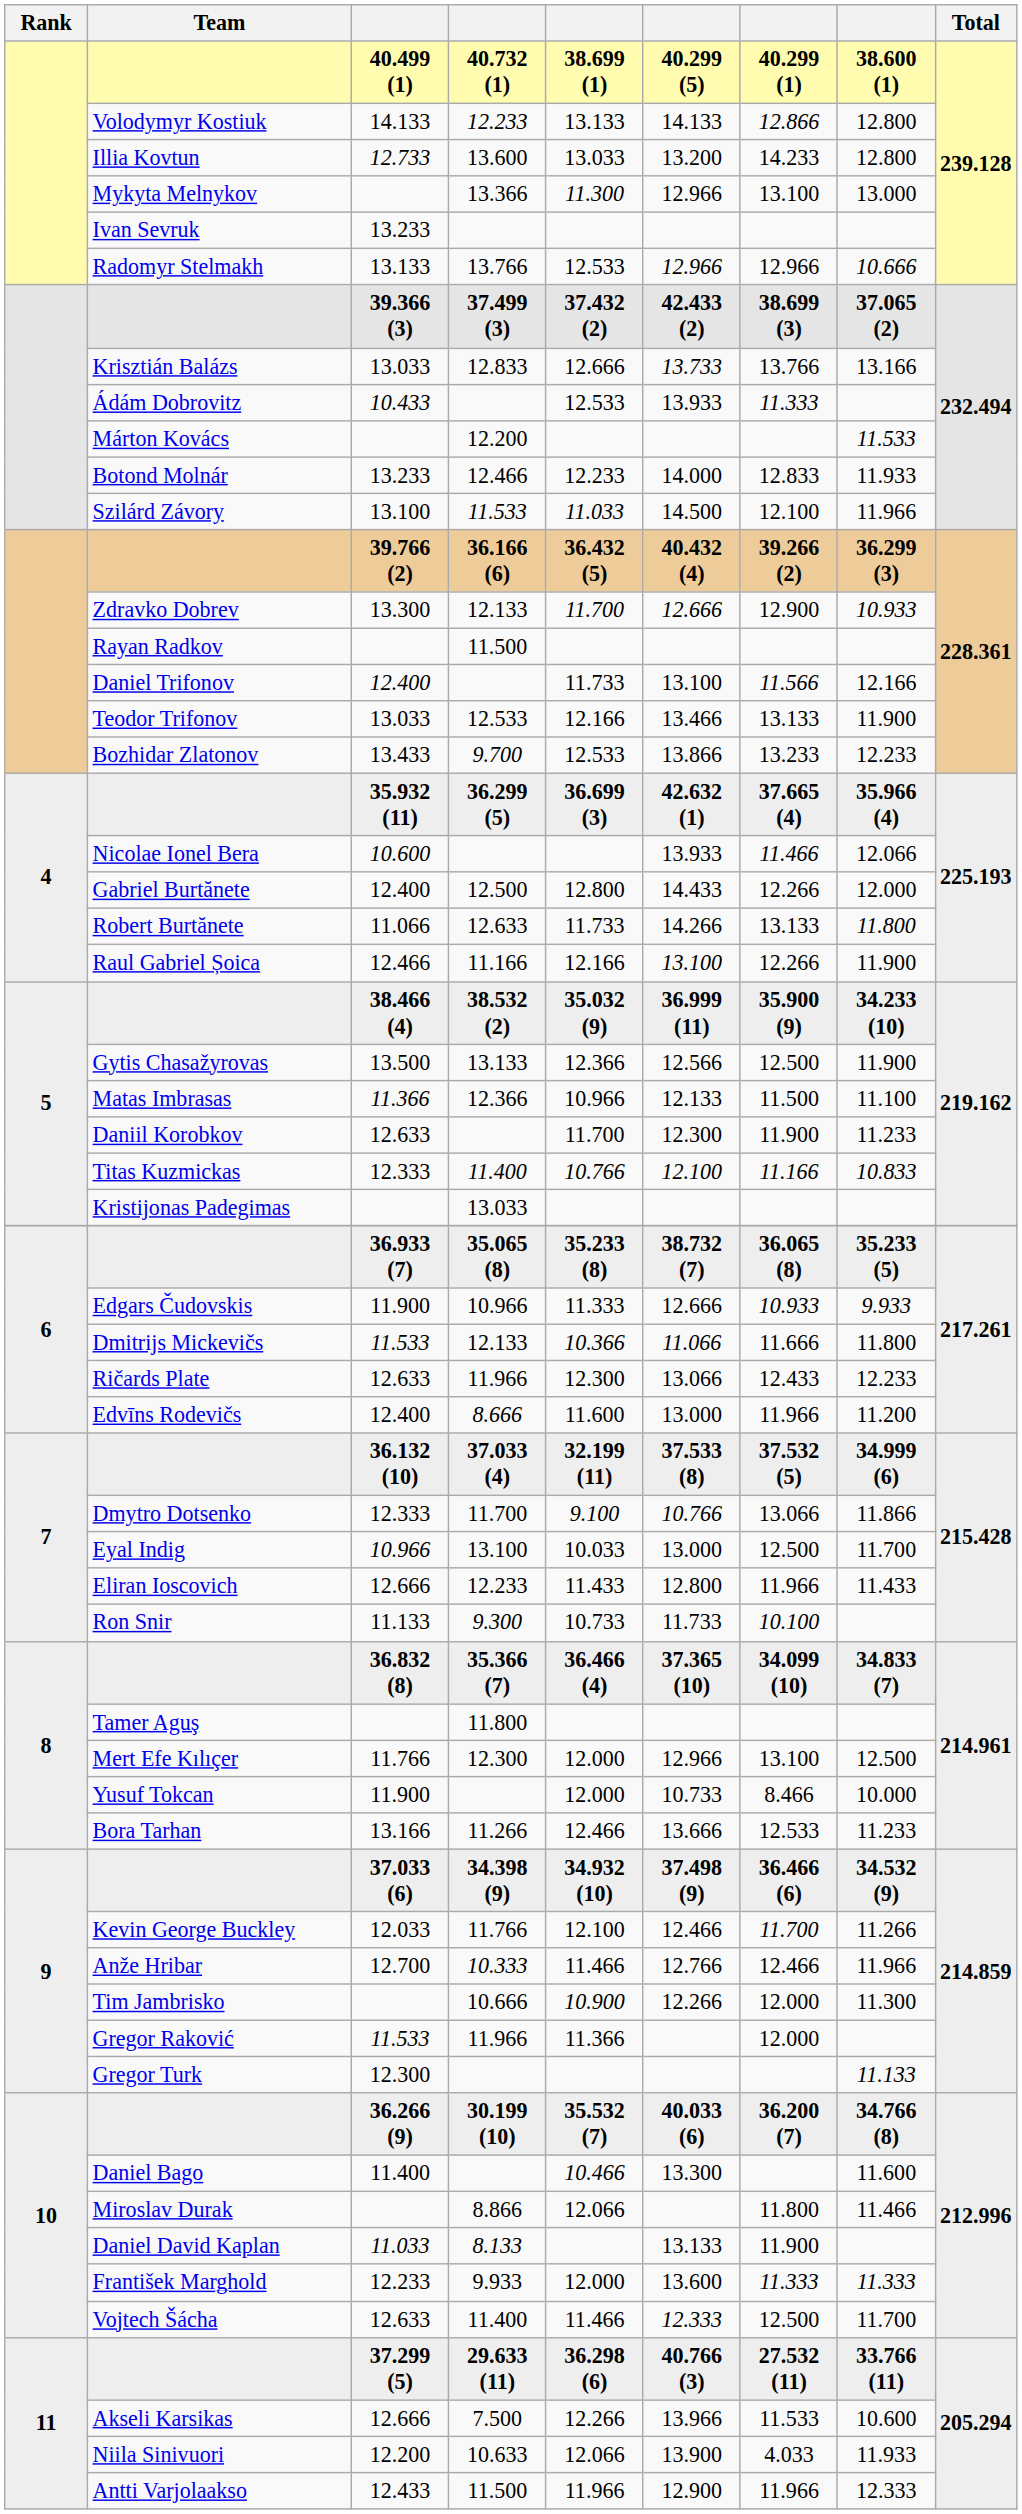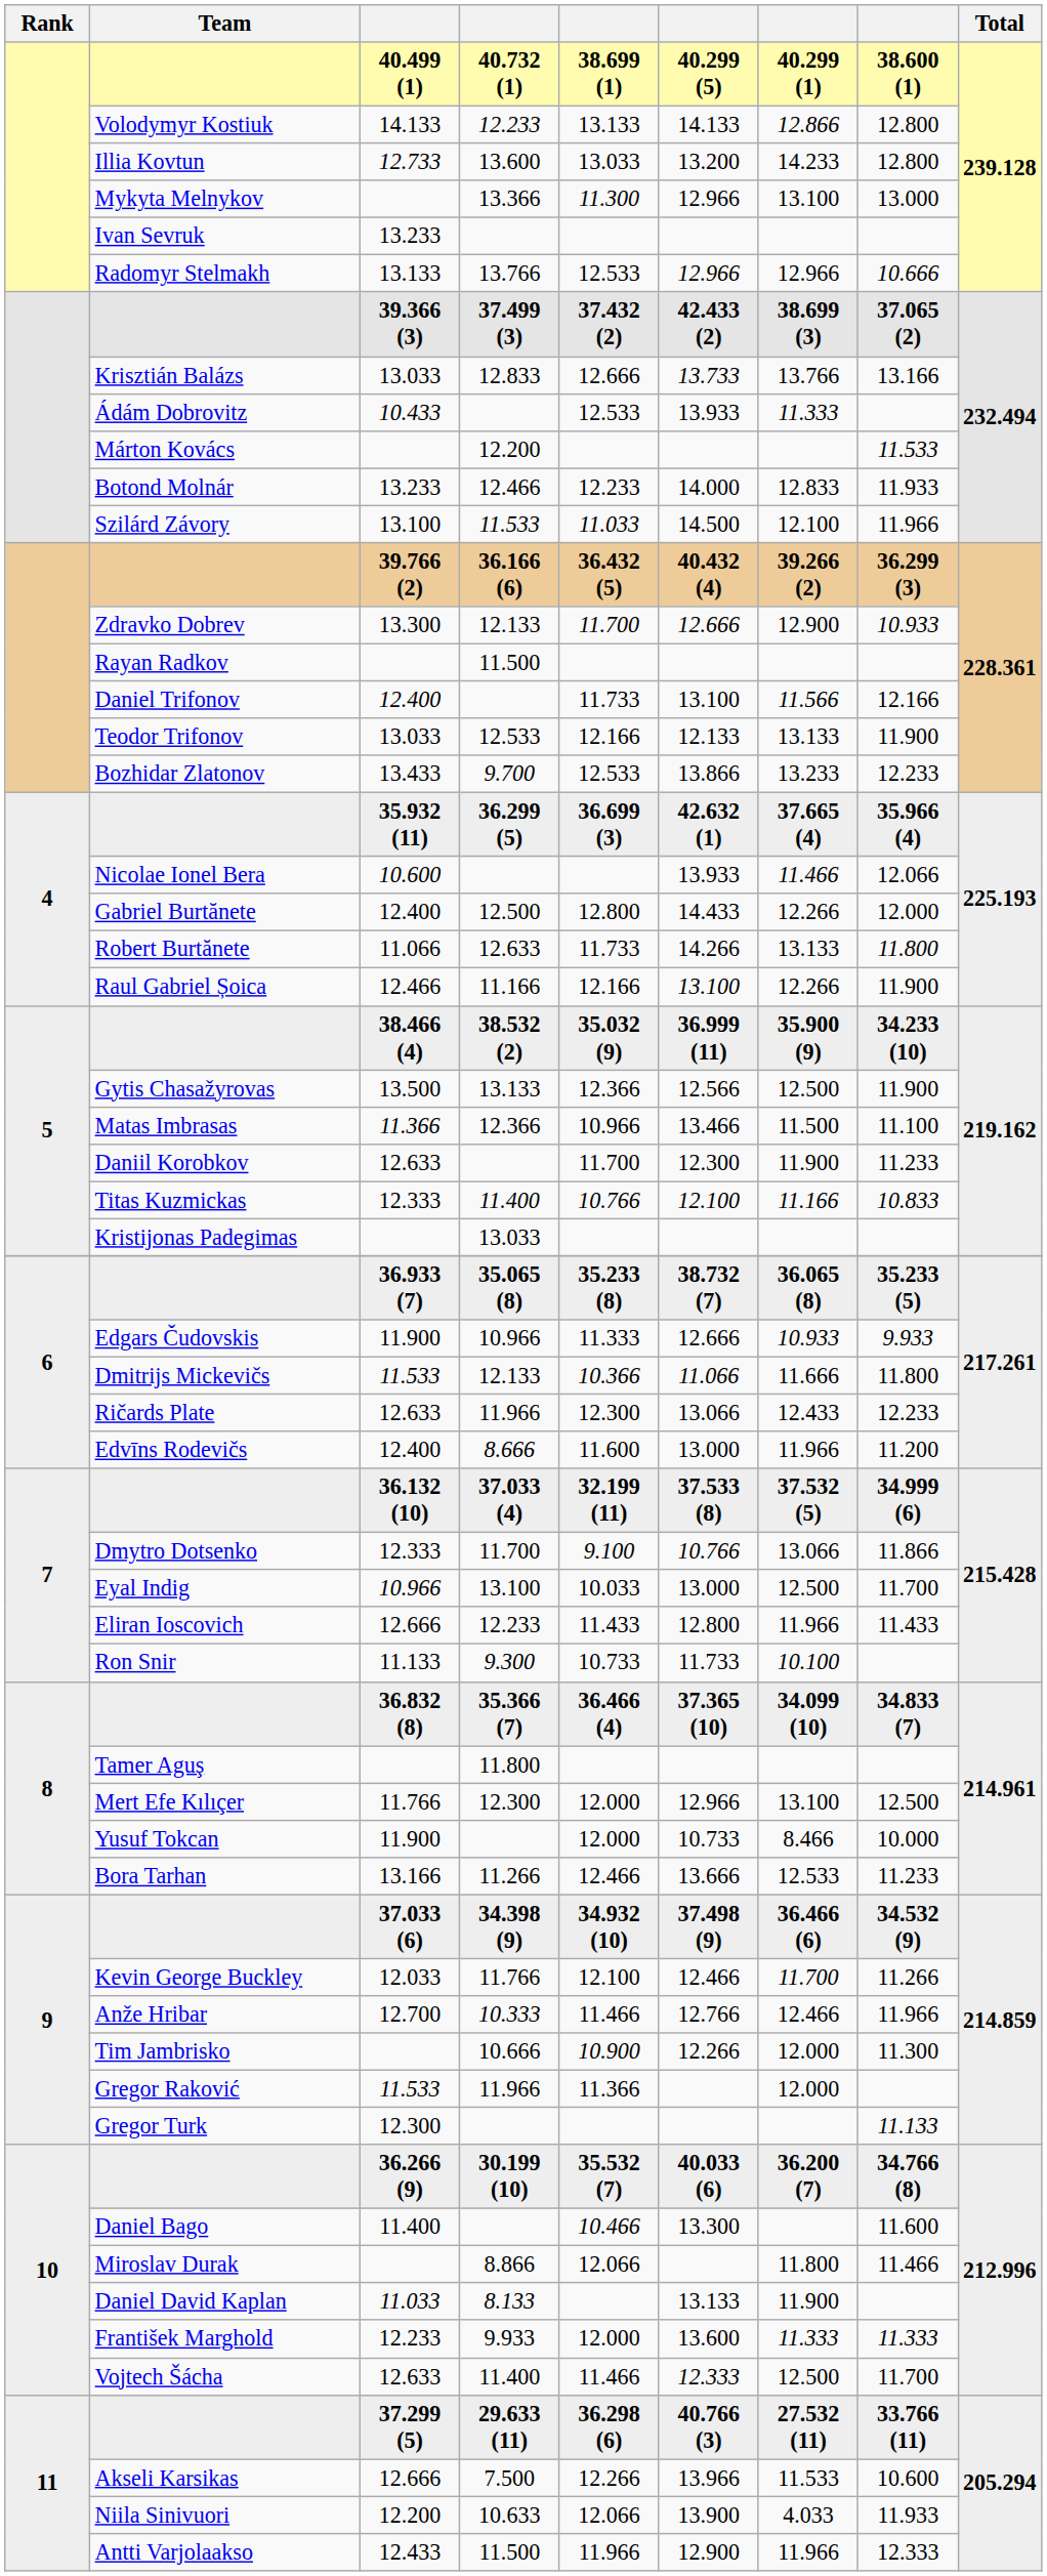Teodor Trifonov | column 6: 13.466 -> 12.133
Matas Imbrasas | column 6: 12.133 -> 13.466
